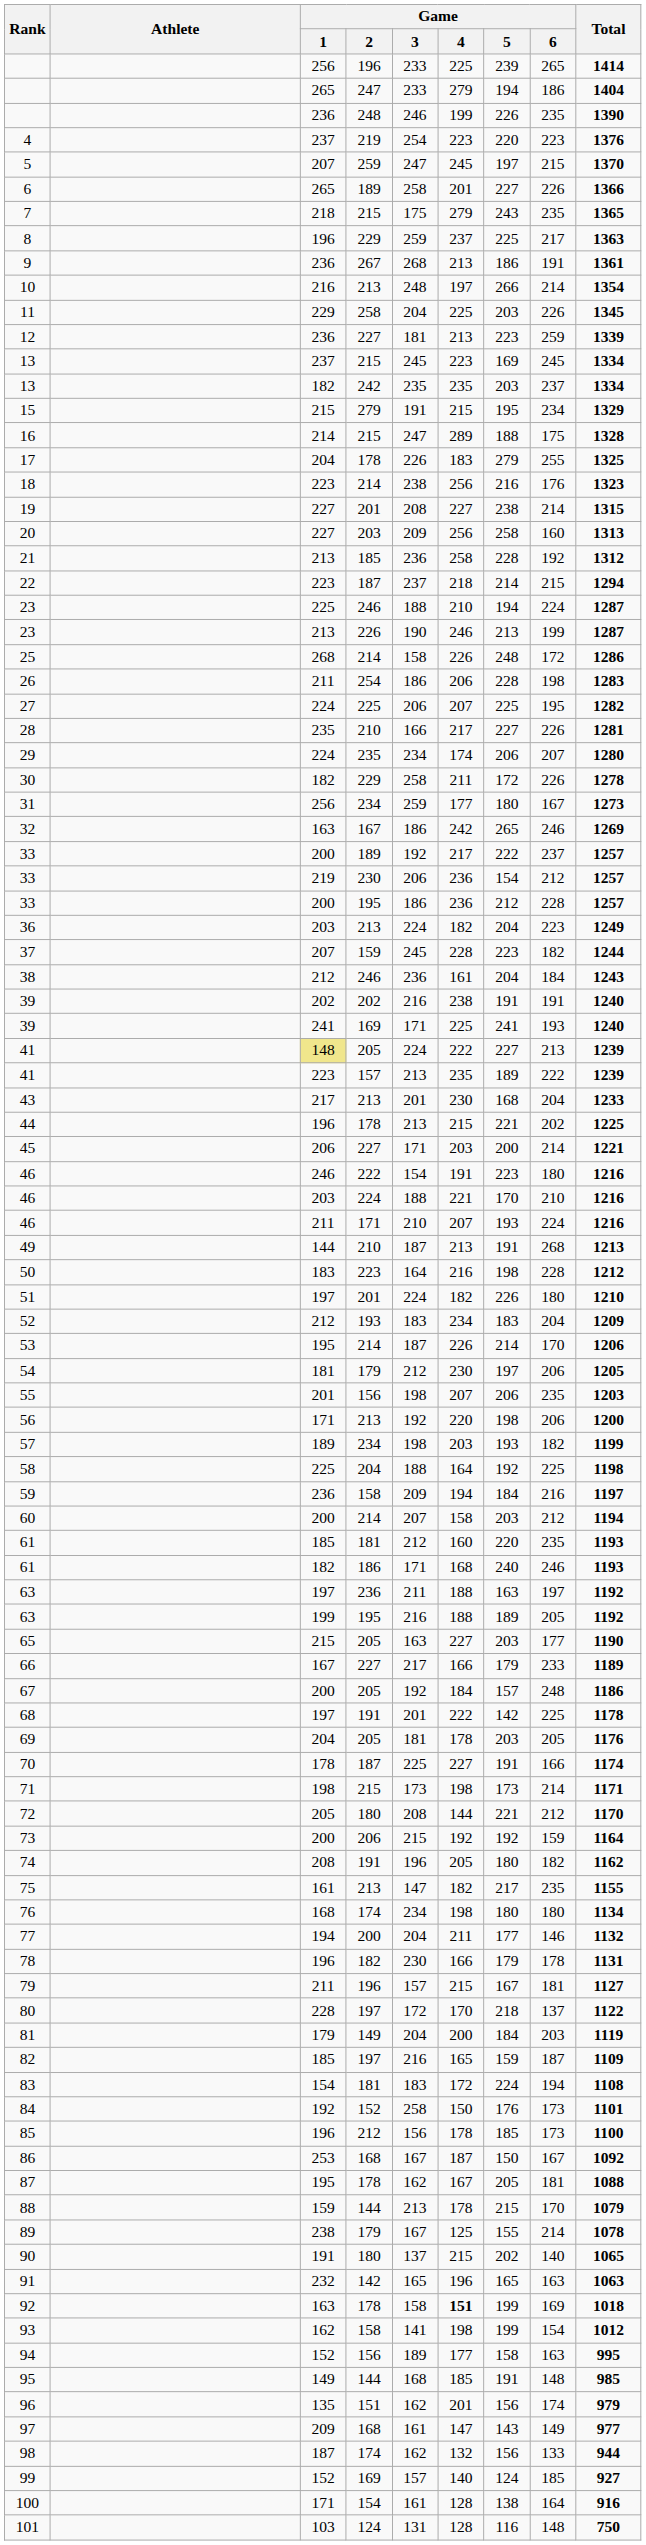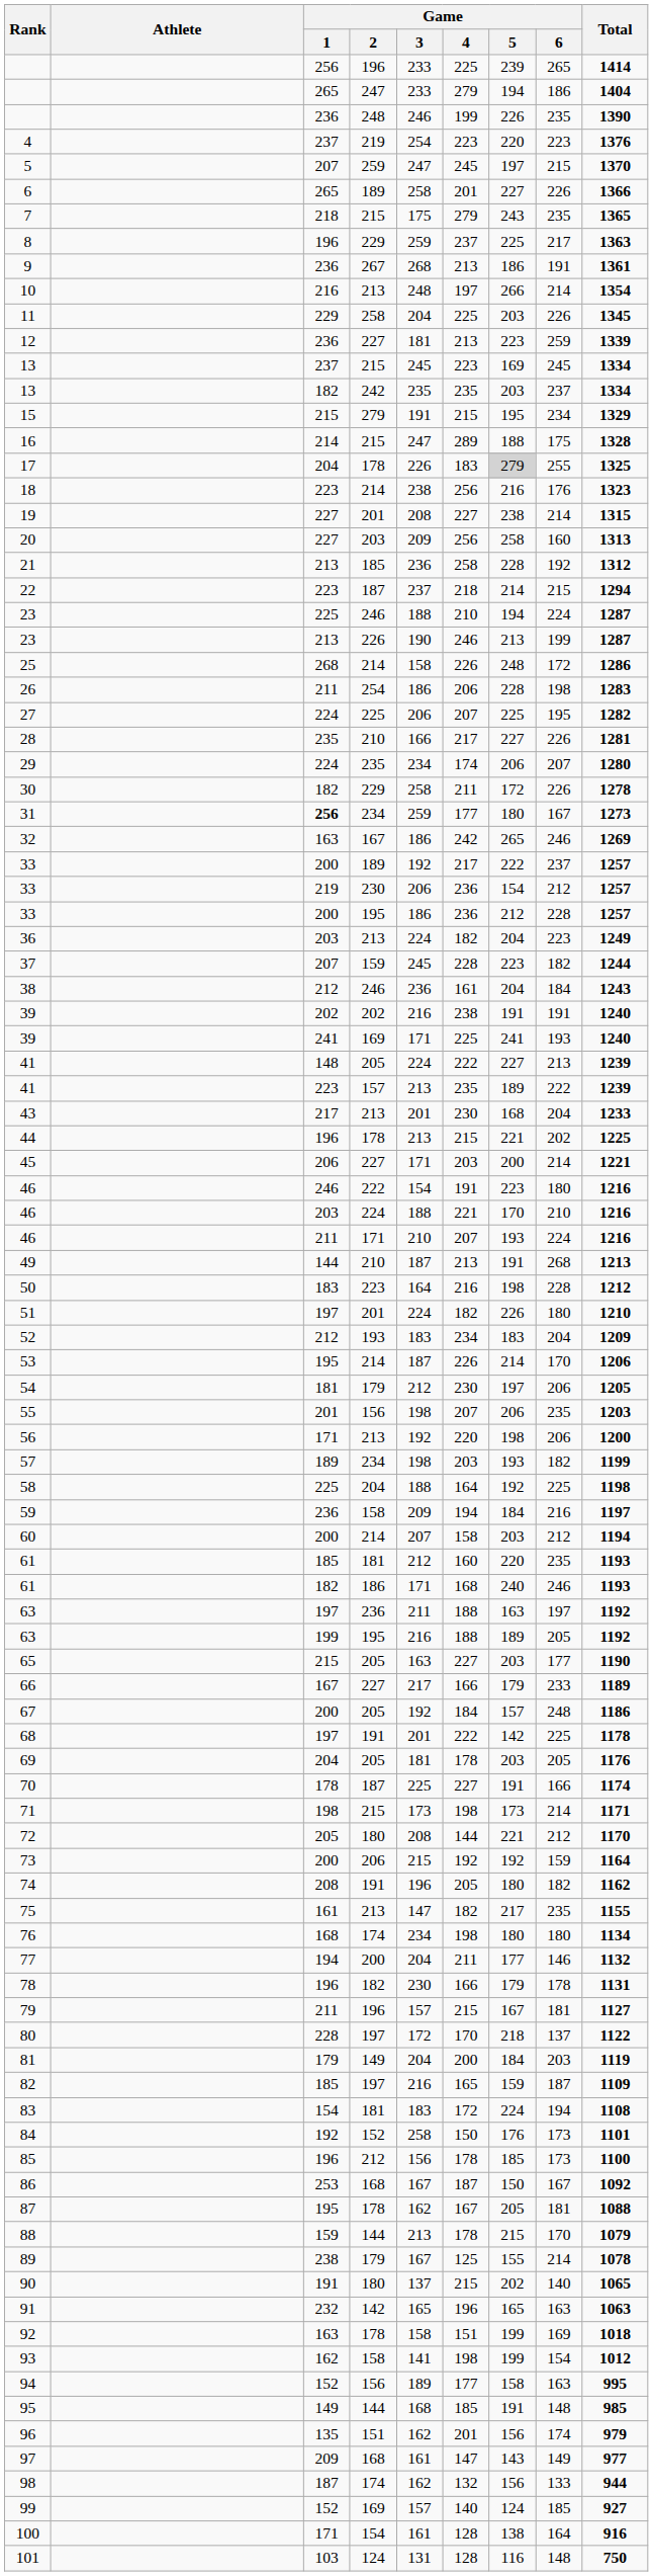17 | Game / 5: no background -> lightgrey background
31 | Game / 1: normal -> bold
41 / 205 | Game / 1: khaki background -> no background
92 | Game / 4: bold -> normal
